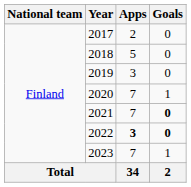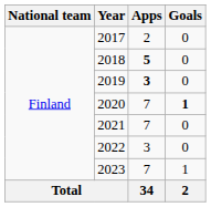2018 | Apps: normal -> bold
2019 | Apps: normal -> bold
2020 | Goals: normal -> bold
2021 | Goals: bold -> normal
2022 | Apps: bold -> normal
2022 | Goals: bold -> normal
